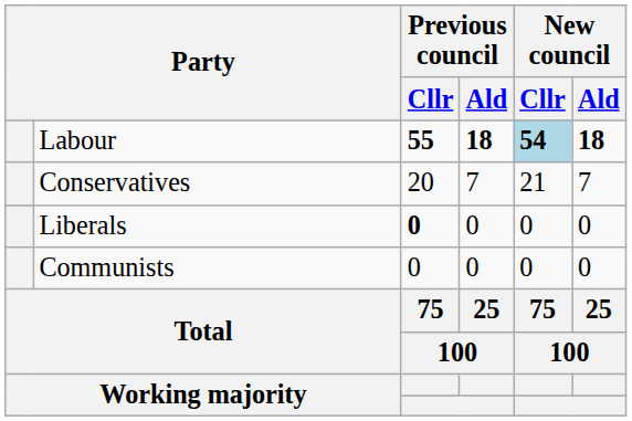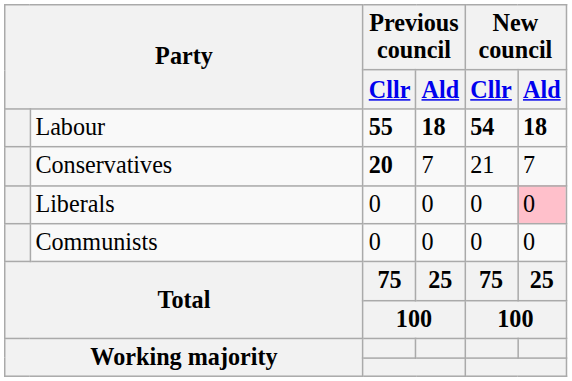Labour | New council / Cllr: lightblue background -> no background
Conservatives | Previous council / Cllr: normal -> bold
Liberals | Previous council / Cllr: bold -> normal
Liberals | New council / Ald: no background -> pink background
